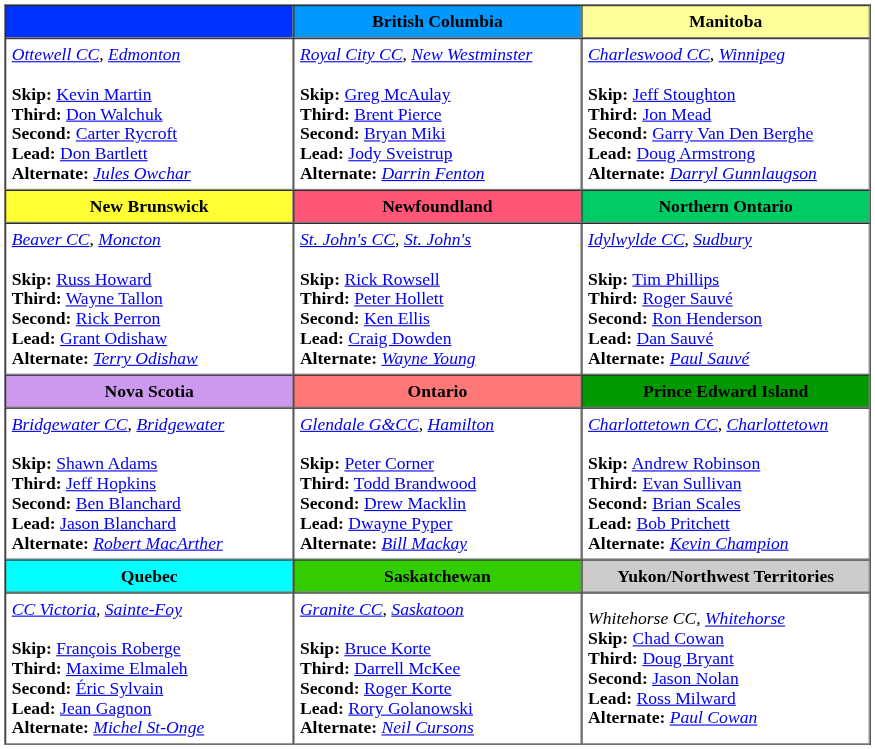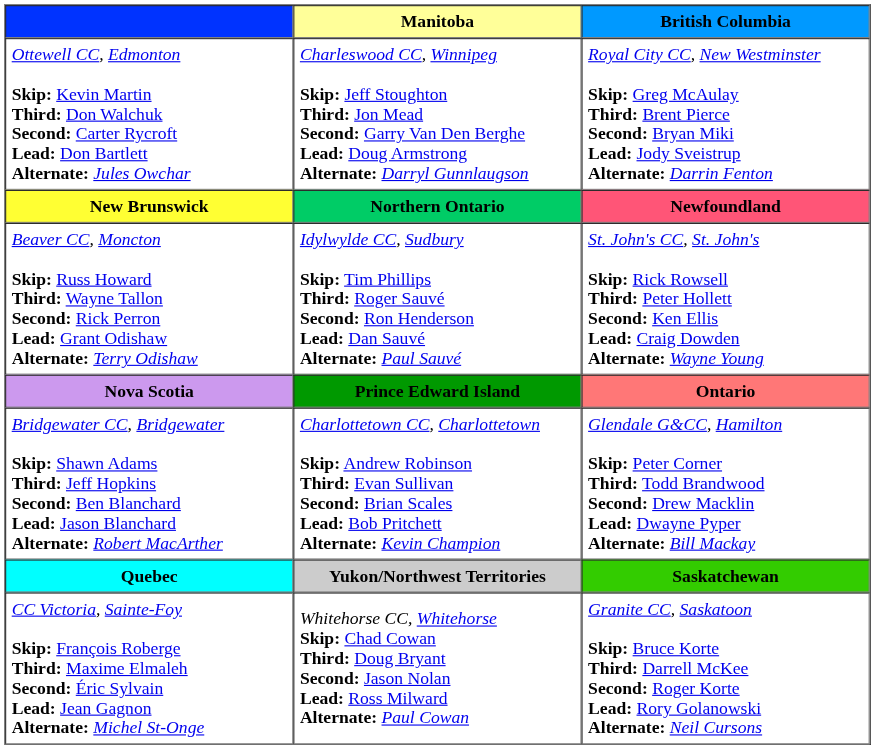columns swapped: British Columbia <-> Manitoba
